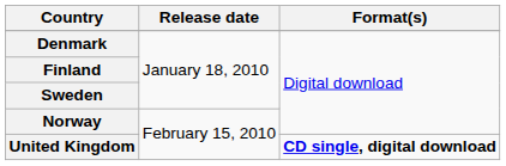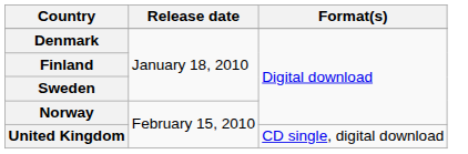United Kingdom | Format(s): bold -> normal
